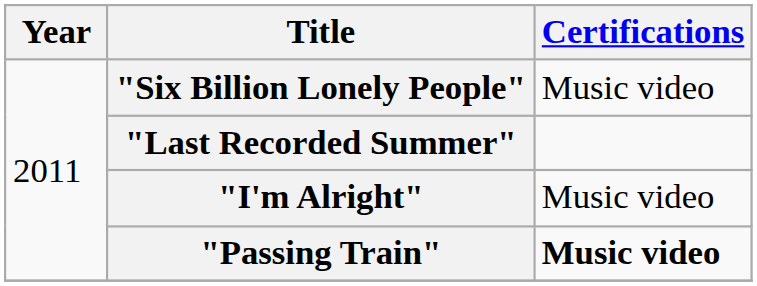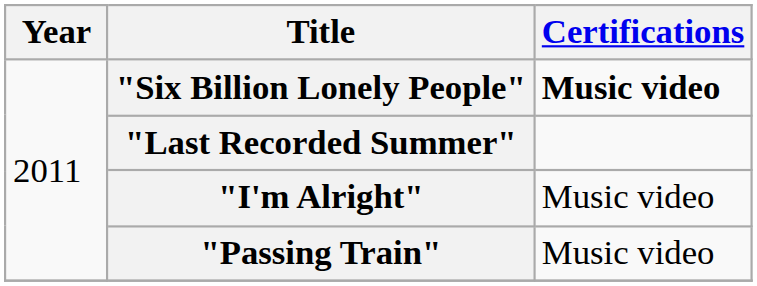"Six Billion Lonely People" | Certifications: normal -> bold
"Passing Train" | Certifications: bold -> normal
